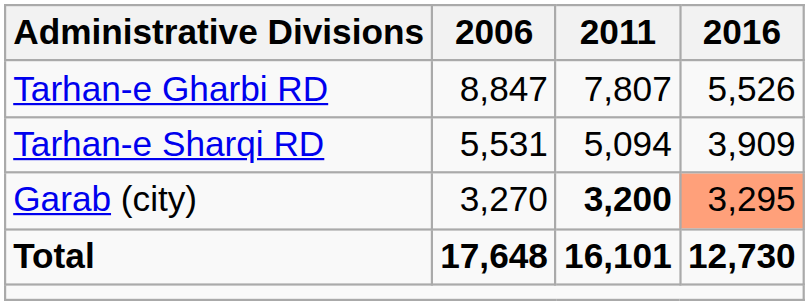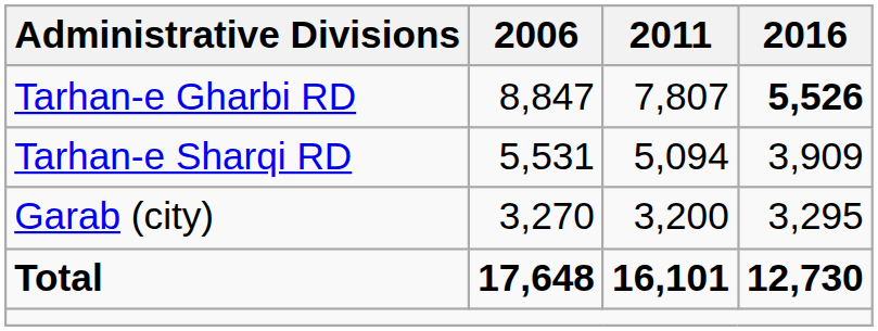Tarhan-e Gharbi RD | 2016: normal -> bold
Garab (city) | 2011: bold -> normal
Garab (city) | 2016: lightsalmon background -> no background
